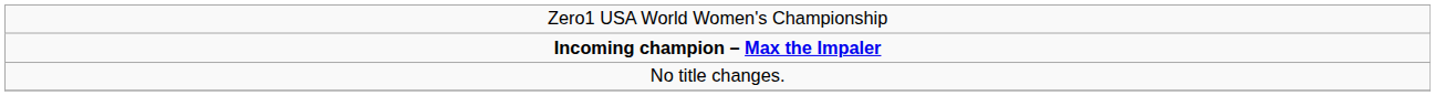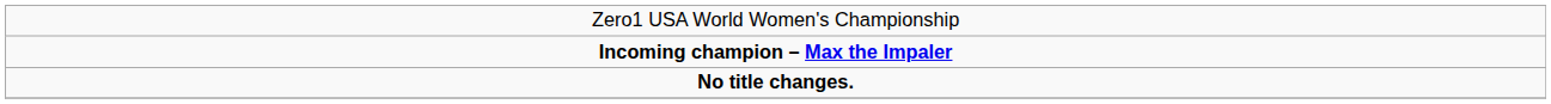No title changes. | column 1: normal -> bold
